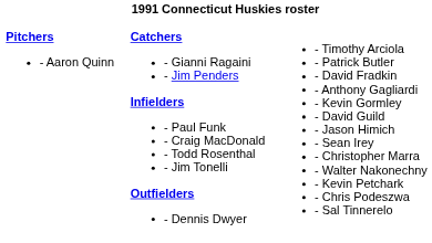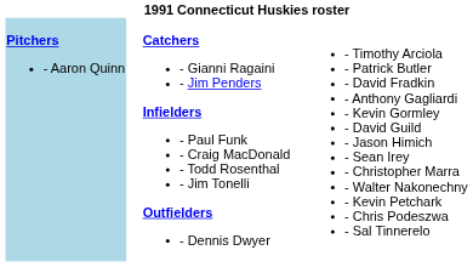Pitchers - Aaron Quinn | column 1: no background -> lightblue background
